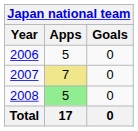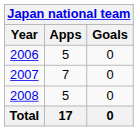2007 | Apps: khaki background -> no background
2008 | Apps: lightgreen background -> no background
